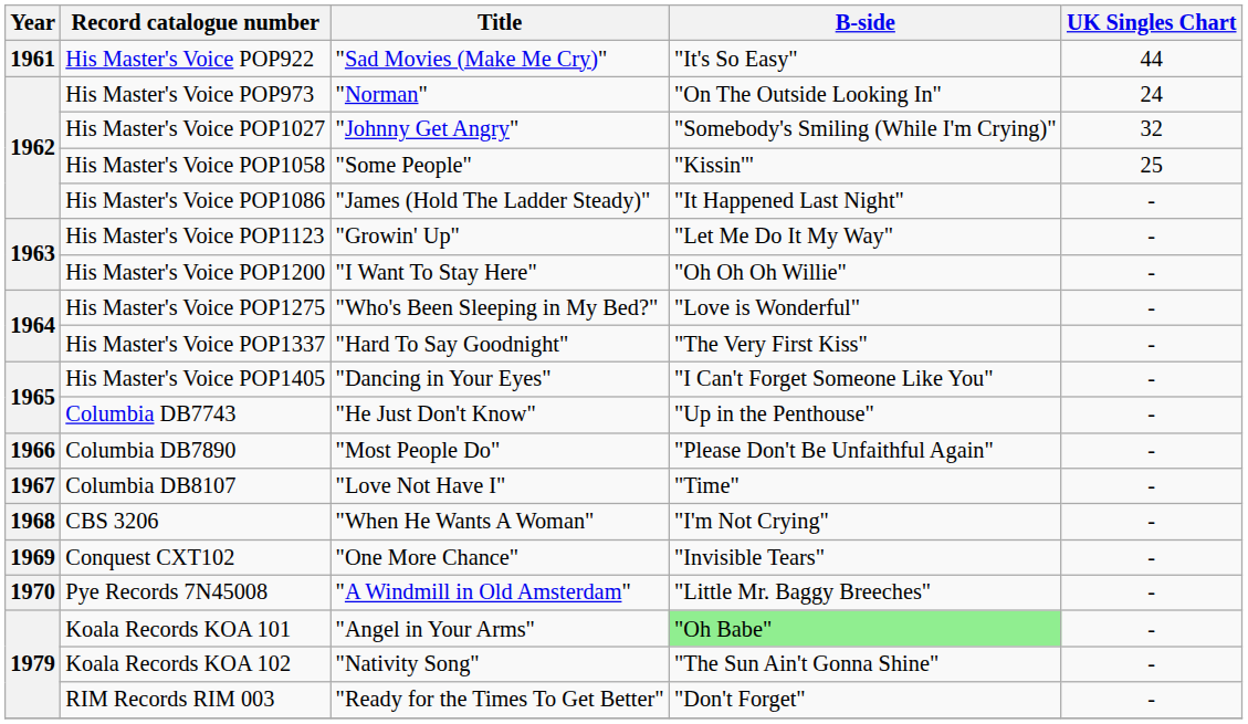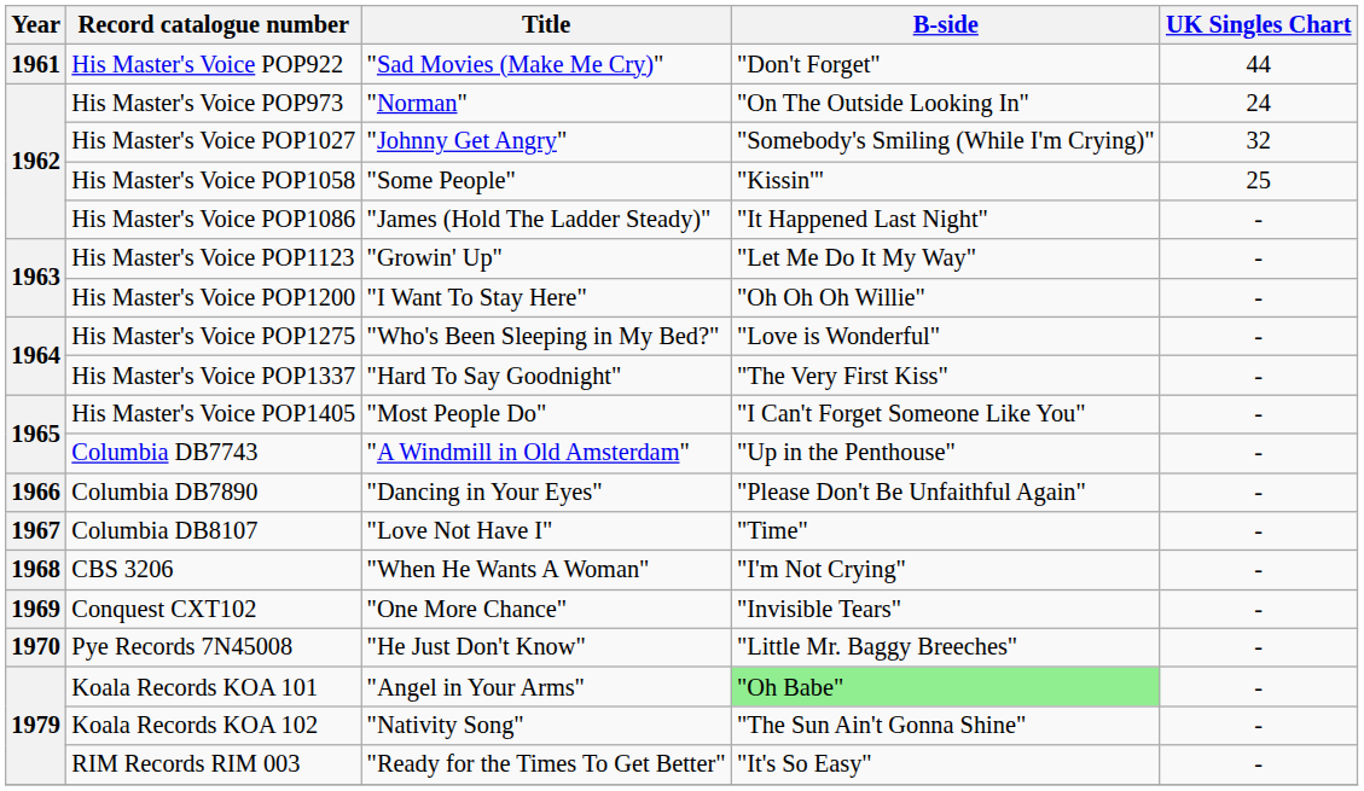His Master's Voice POP922 | B-side: "It's So Easy" -> "Don't Forget"
His Master's Voice POP1405 | Title: "Dancing in Your Eyes" -> "Most People Do"
Columbia DB7743 | Title: "He Just Don't Know" -> "A Windmill in Old Amsterdam"
Columbia DB7890 | Title: "Most People Do" -> "Dancing in Your Eyes"
Pye Records 7N45008 | Title: "A Windmill in Old Amsterdam" -> "He Just Don't Know"
RIM Records RIM 003 | B-side: "Don't Forget" -> "It's So Easy"
